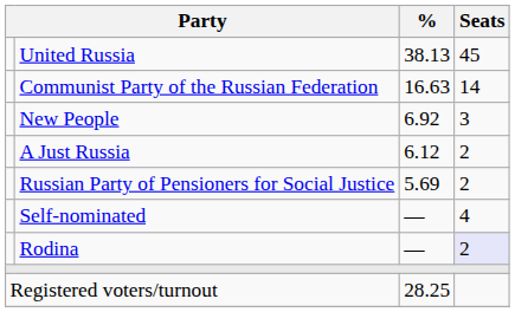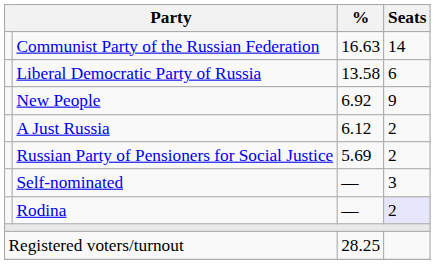- row: United Russia | 38.13 | 45
+ row: Liberal Democratic Party of Russia | 13.58 | 6
New People | Seats: 3 -> 9
Self-nominated | Seats: 4 -> 3
